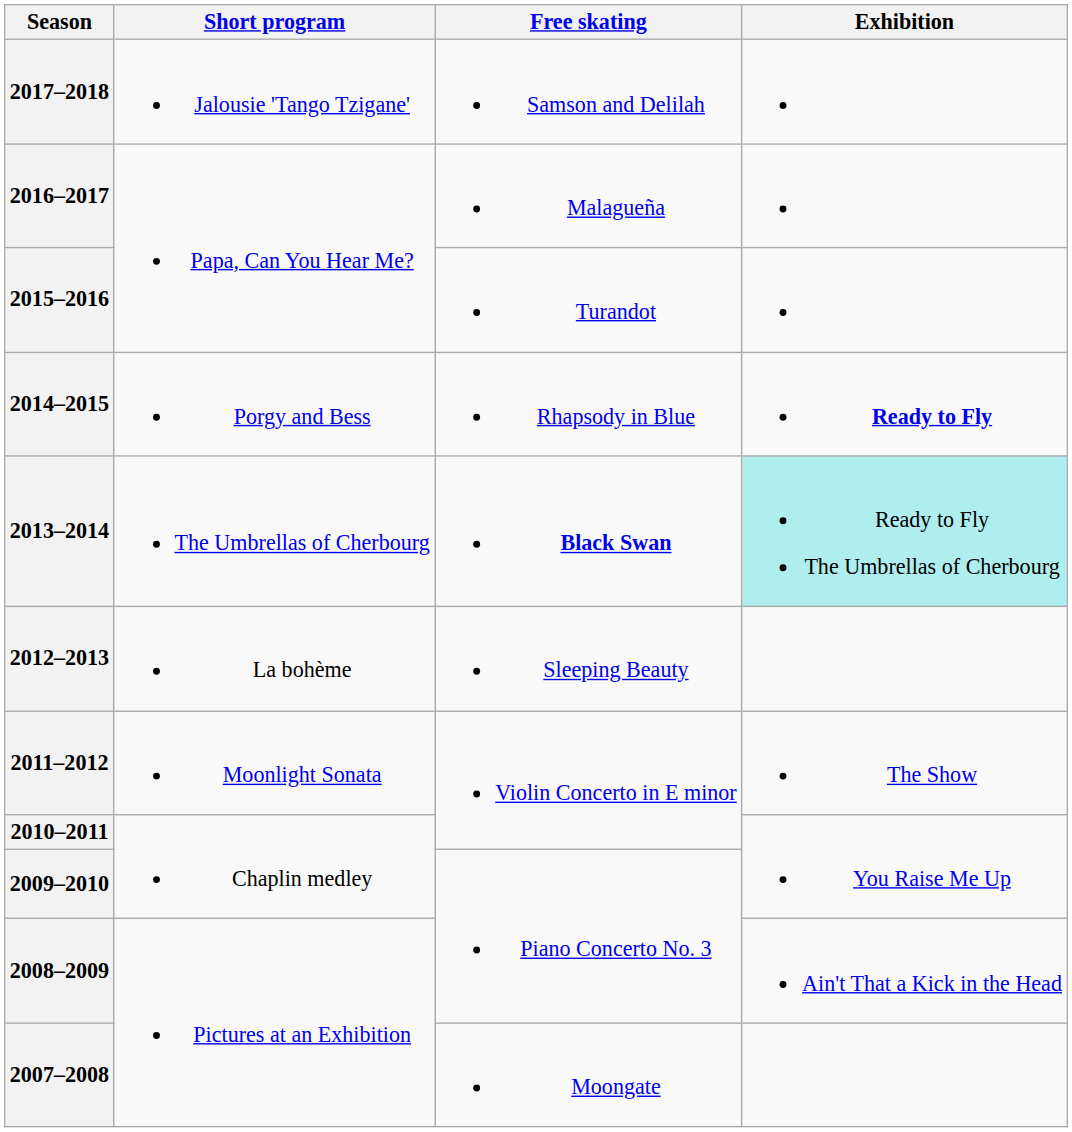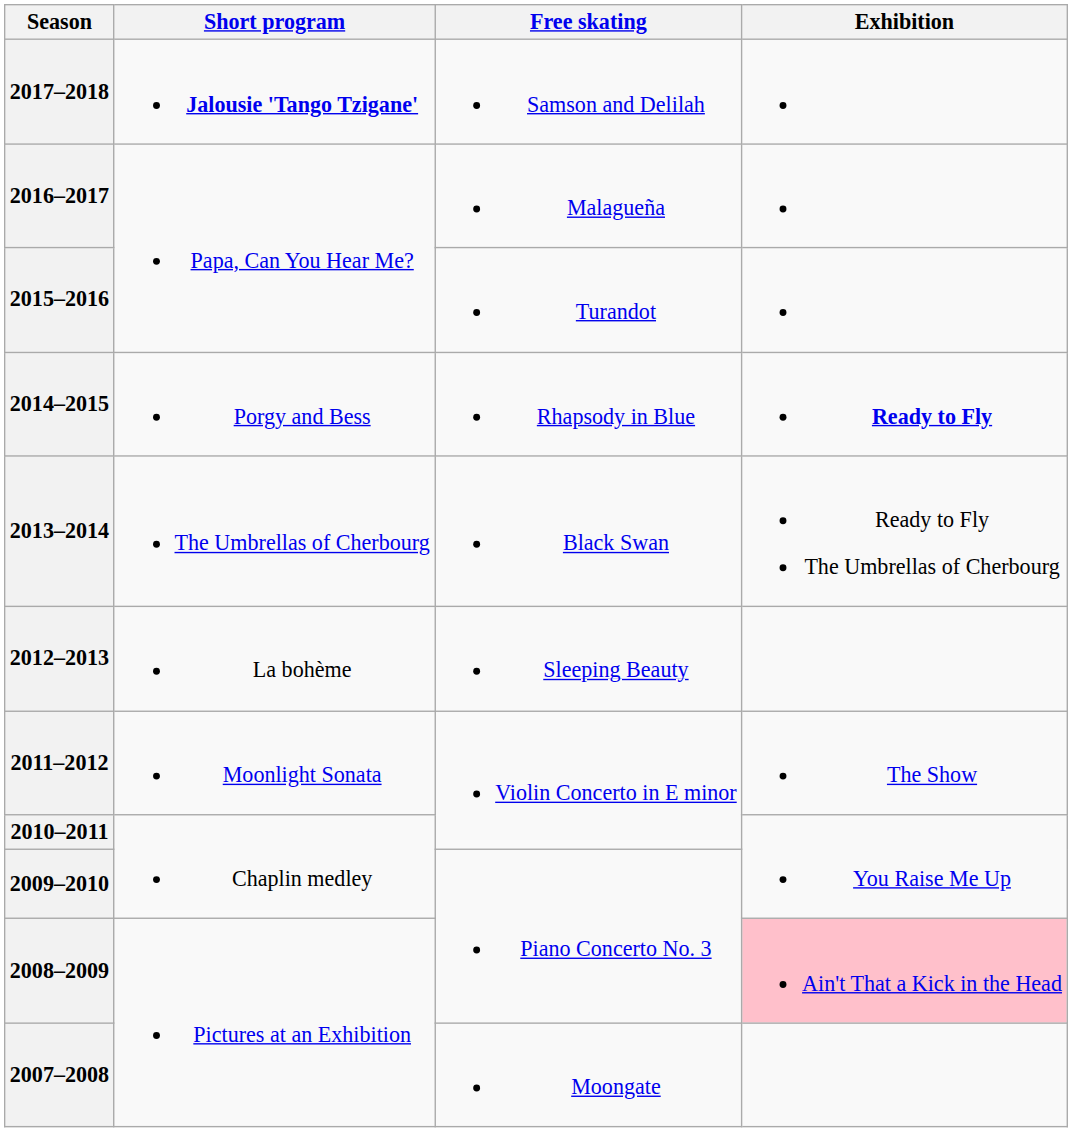2017–2018 | Short program: normal -> bold
2013–2014 | Free skating: bold -> normal
2013–2014 | Exhibition: paleturquoise background -> no background
2008–2009 | Exhibition: no background -> pink background
